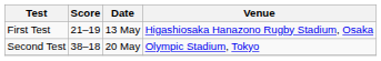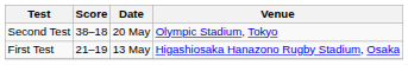rows swapped: First Test <-> Second Test
